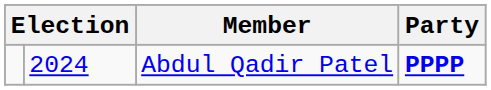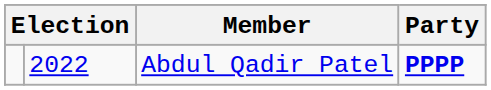Abdul Qadir Patel | column 2: 2024 -> 2022
